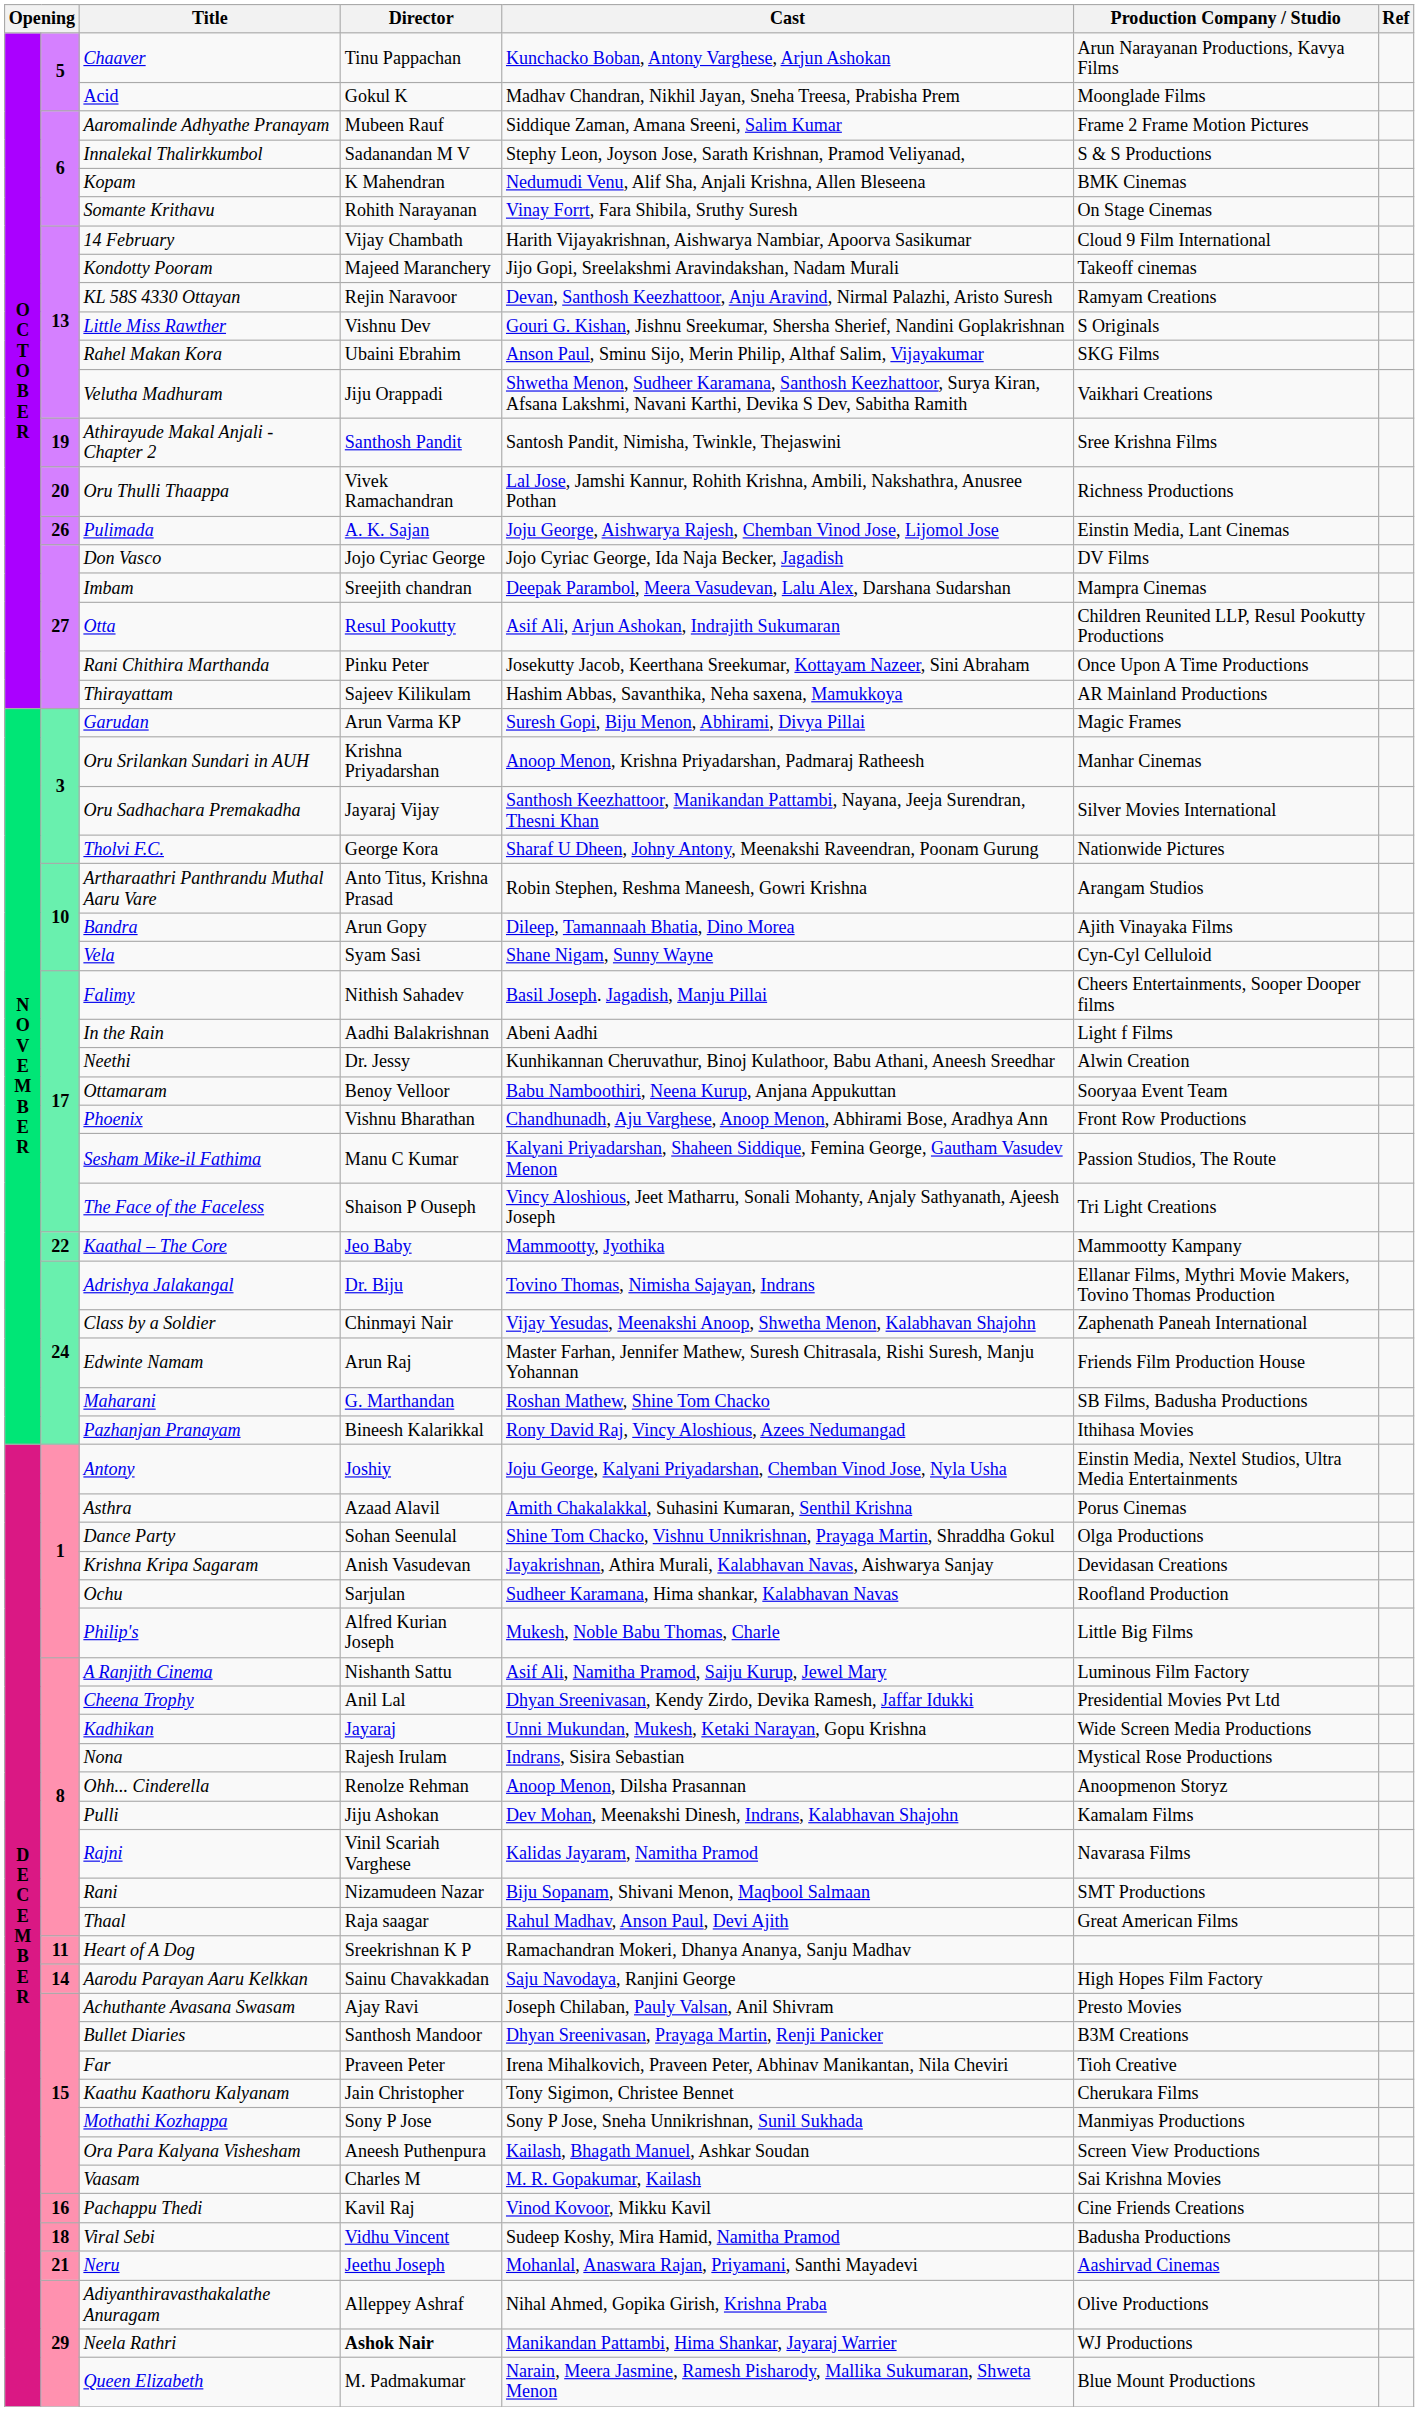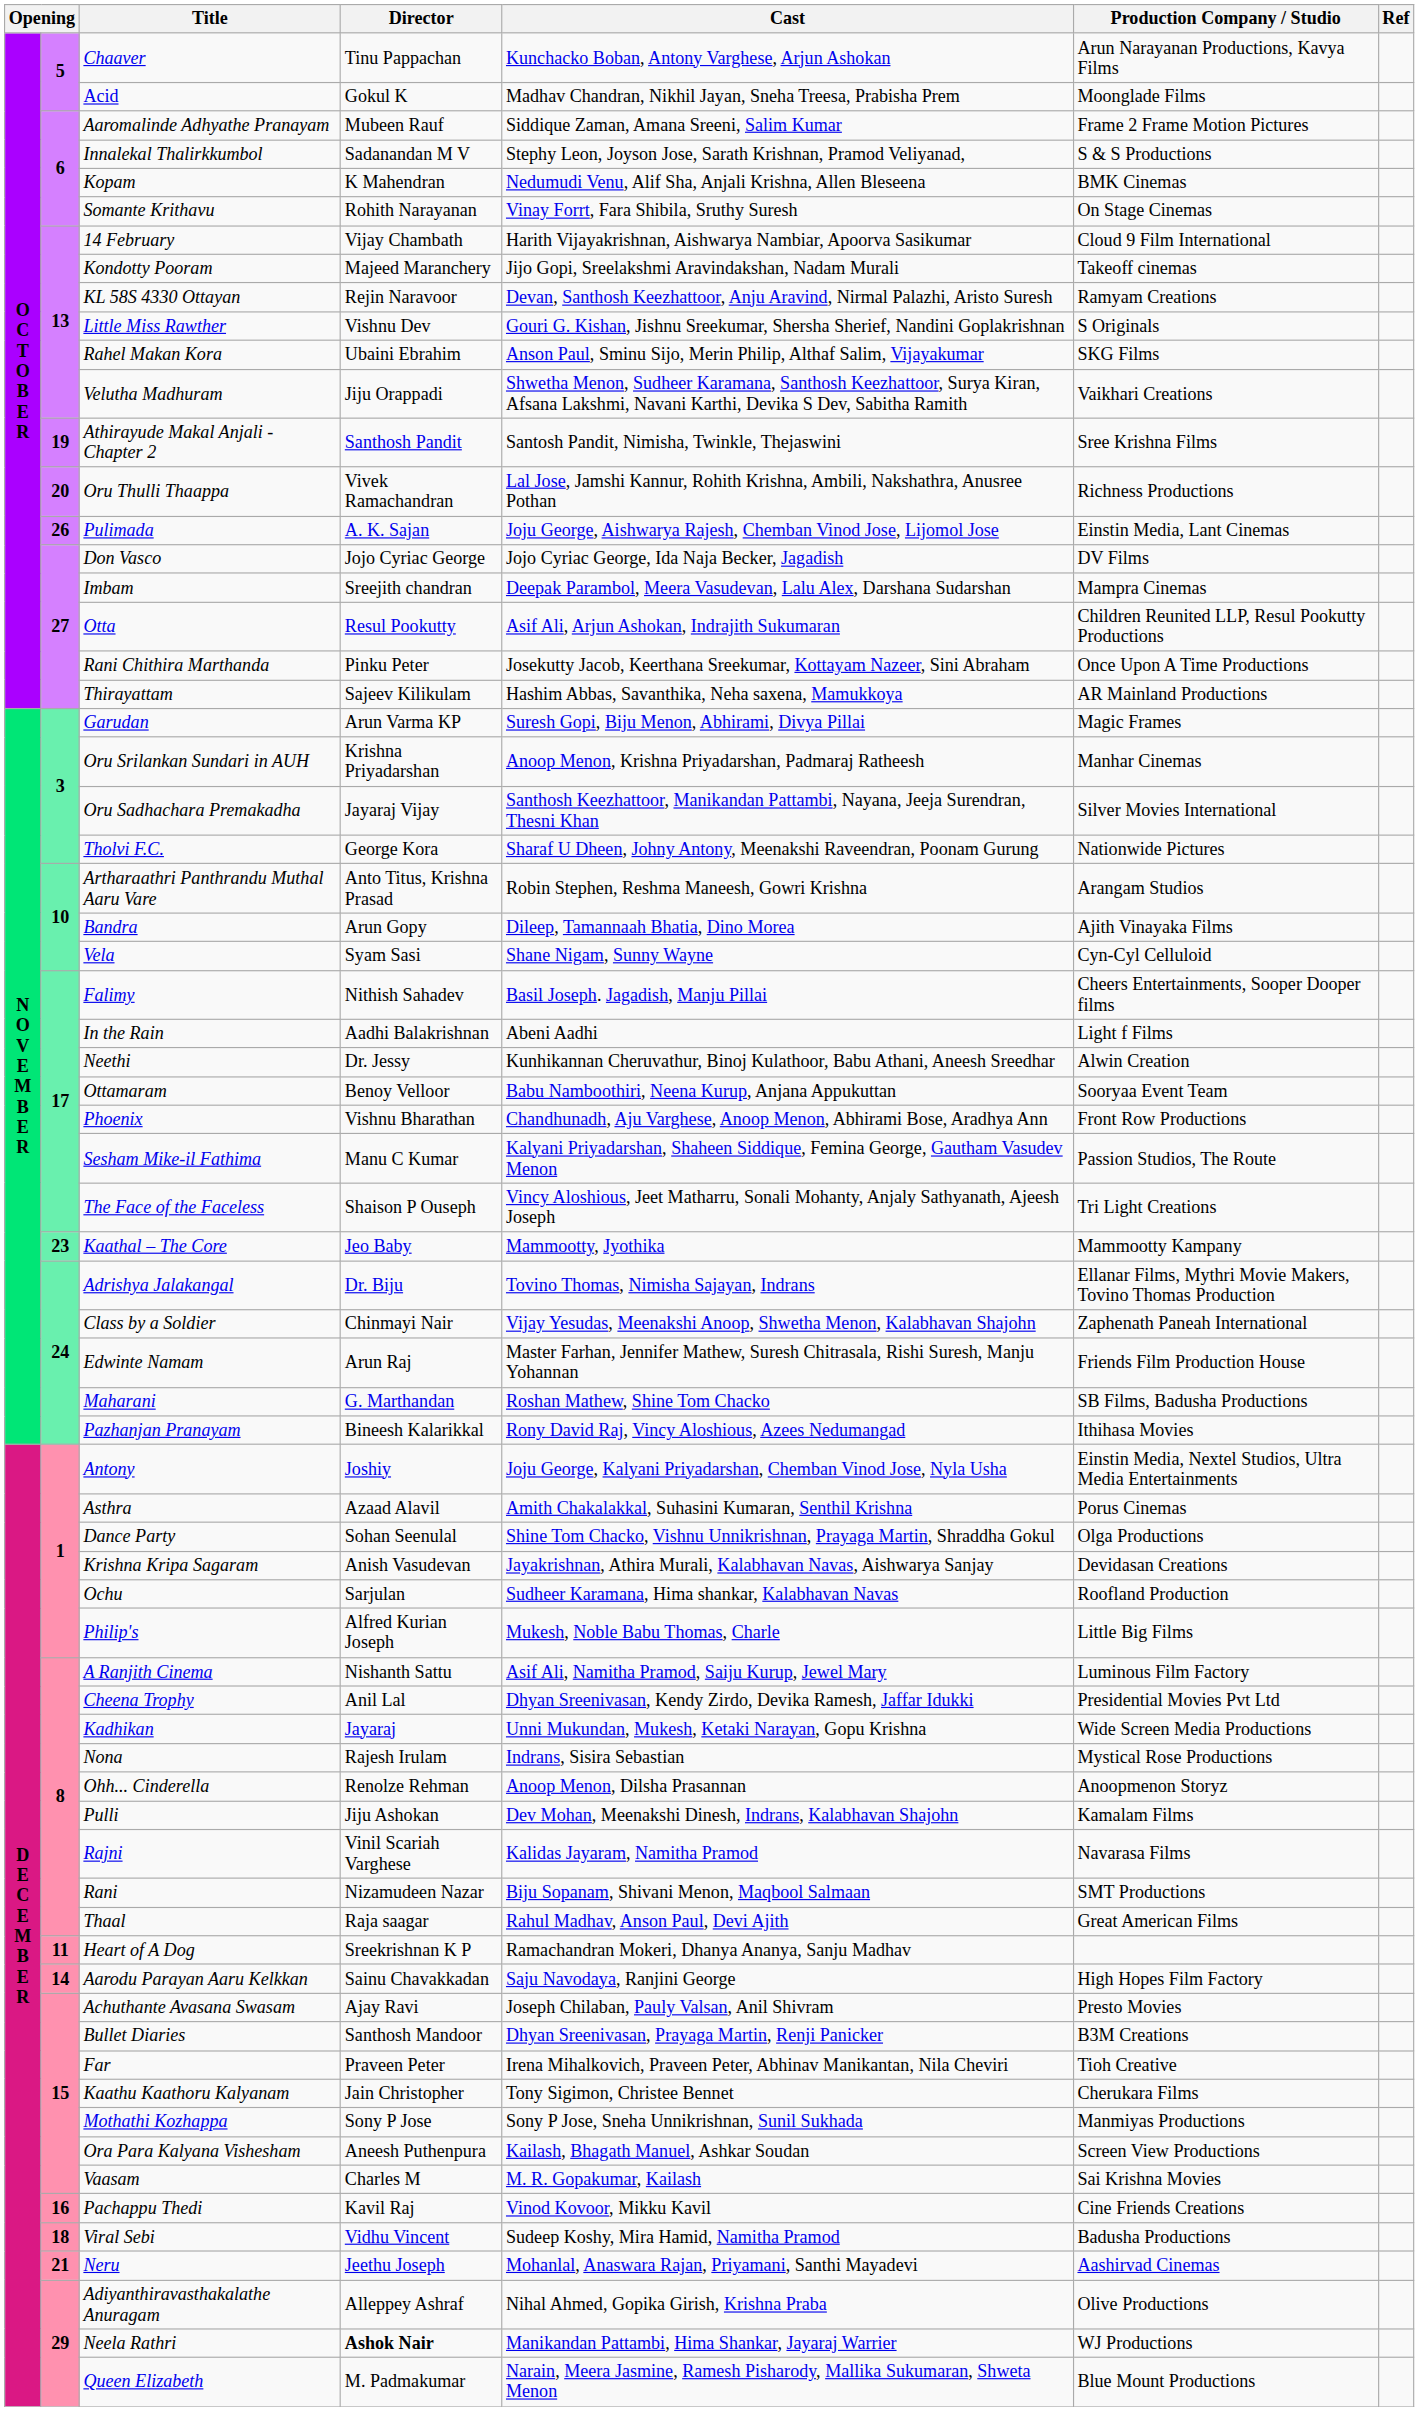Kaathal – The Core | column 2: 22 -> 23
